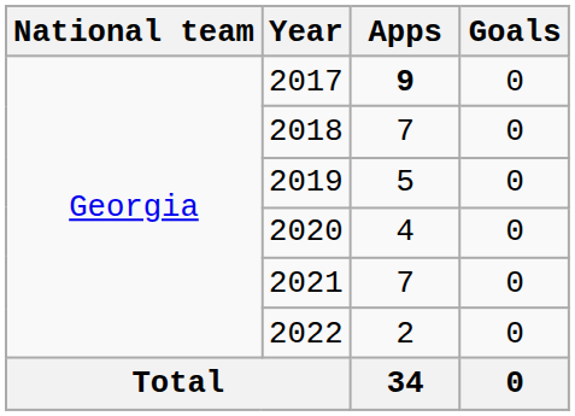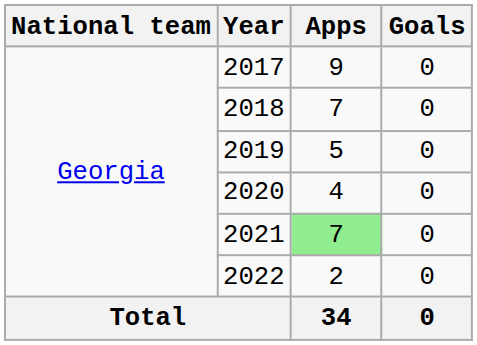2017 | Apps: bold -> normal
2021 | Apps: no background -> lightgreen background
